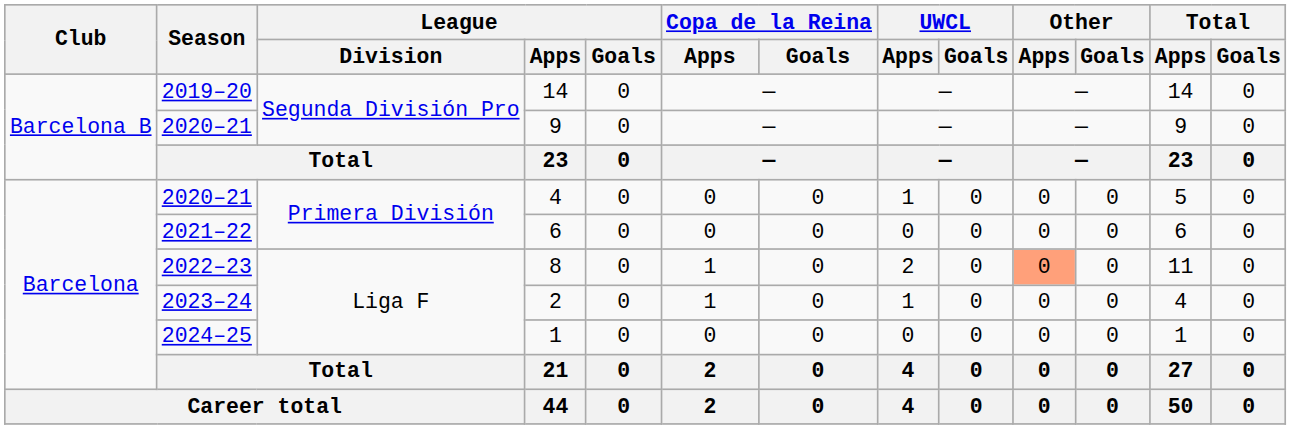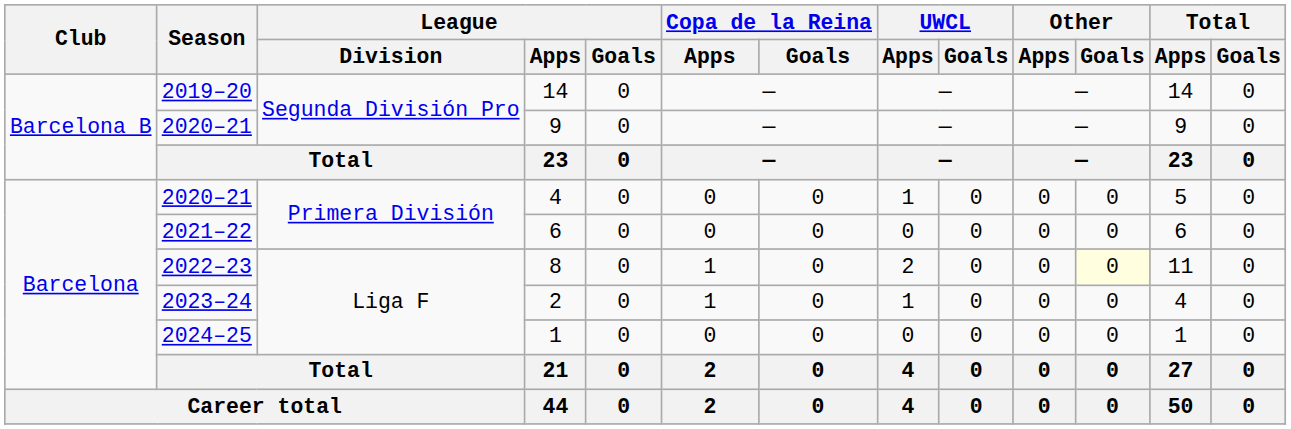8 | Other / Apps: lightsalmon background -> no background
8 | Other / Goals: no background -> lightyellow background
